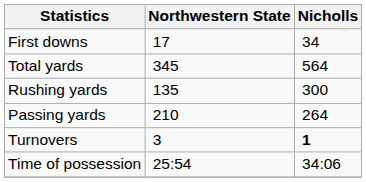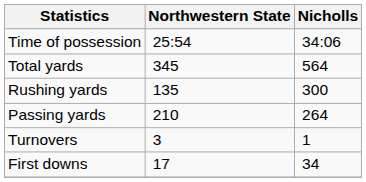rows swapped: First downs <-> Time of possession
Turnovers | Nicholls: bold -> normal
